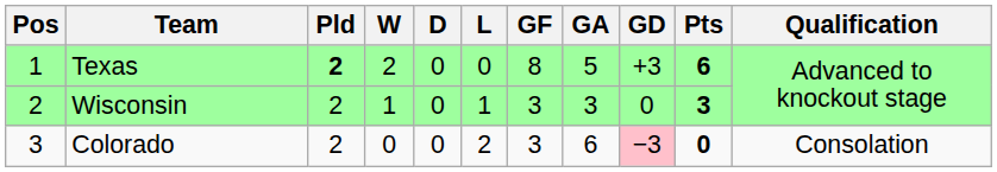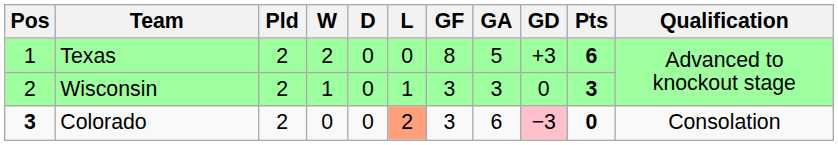Texas | Pld: bold -> normal
Colorado | Pos: normal -> bold
Colorado | L: no background -> lightsalmon background
